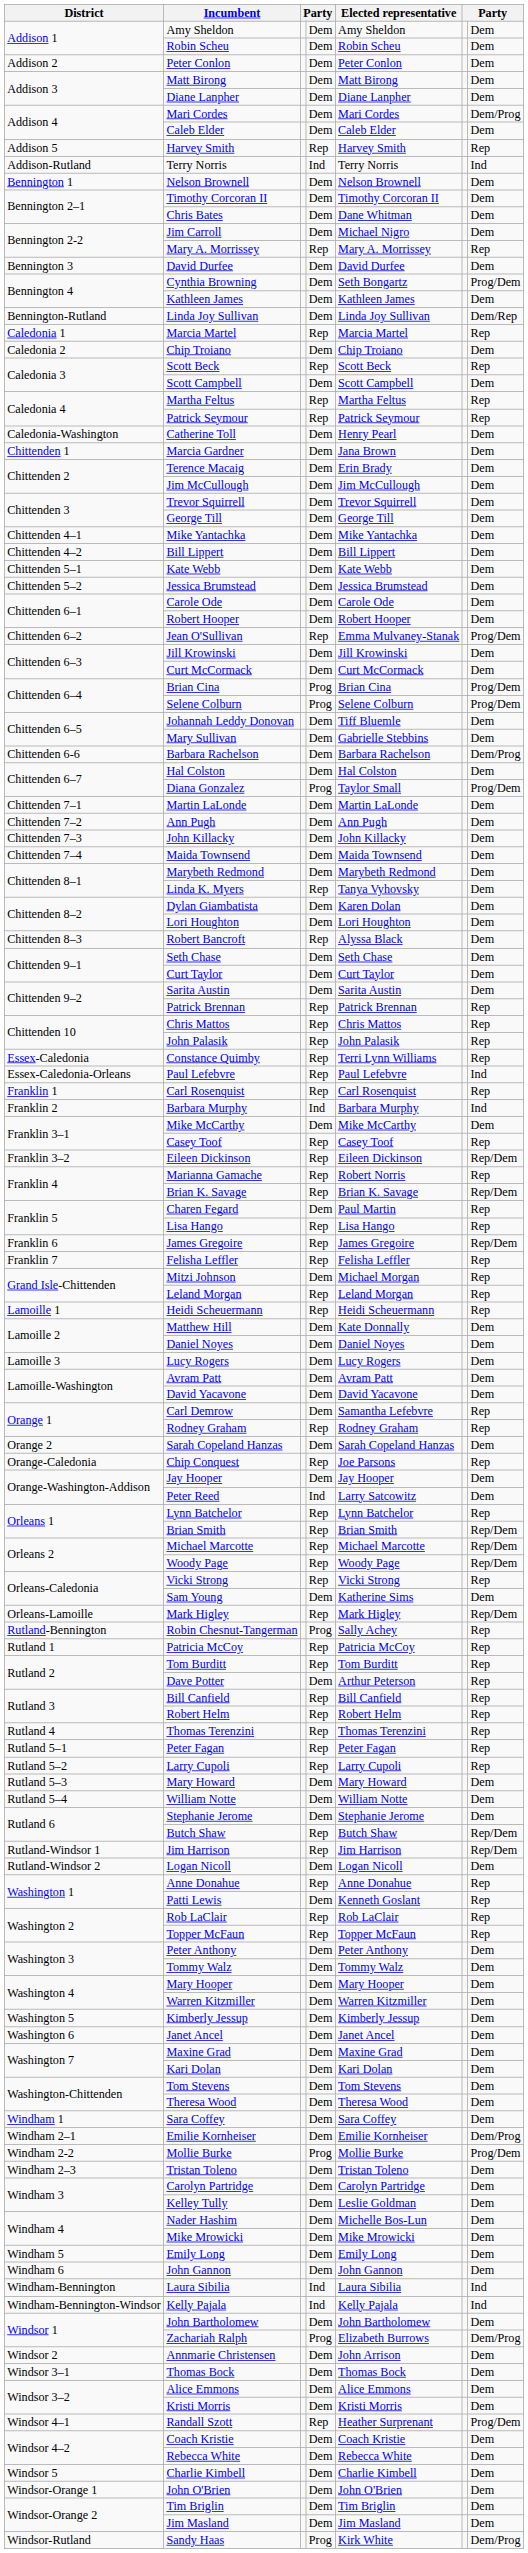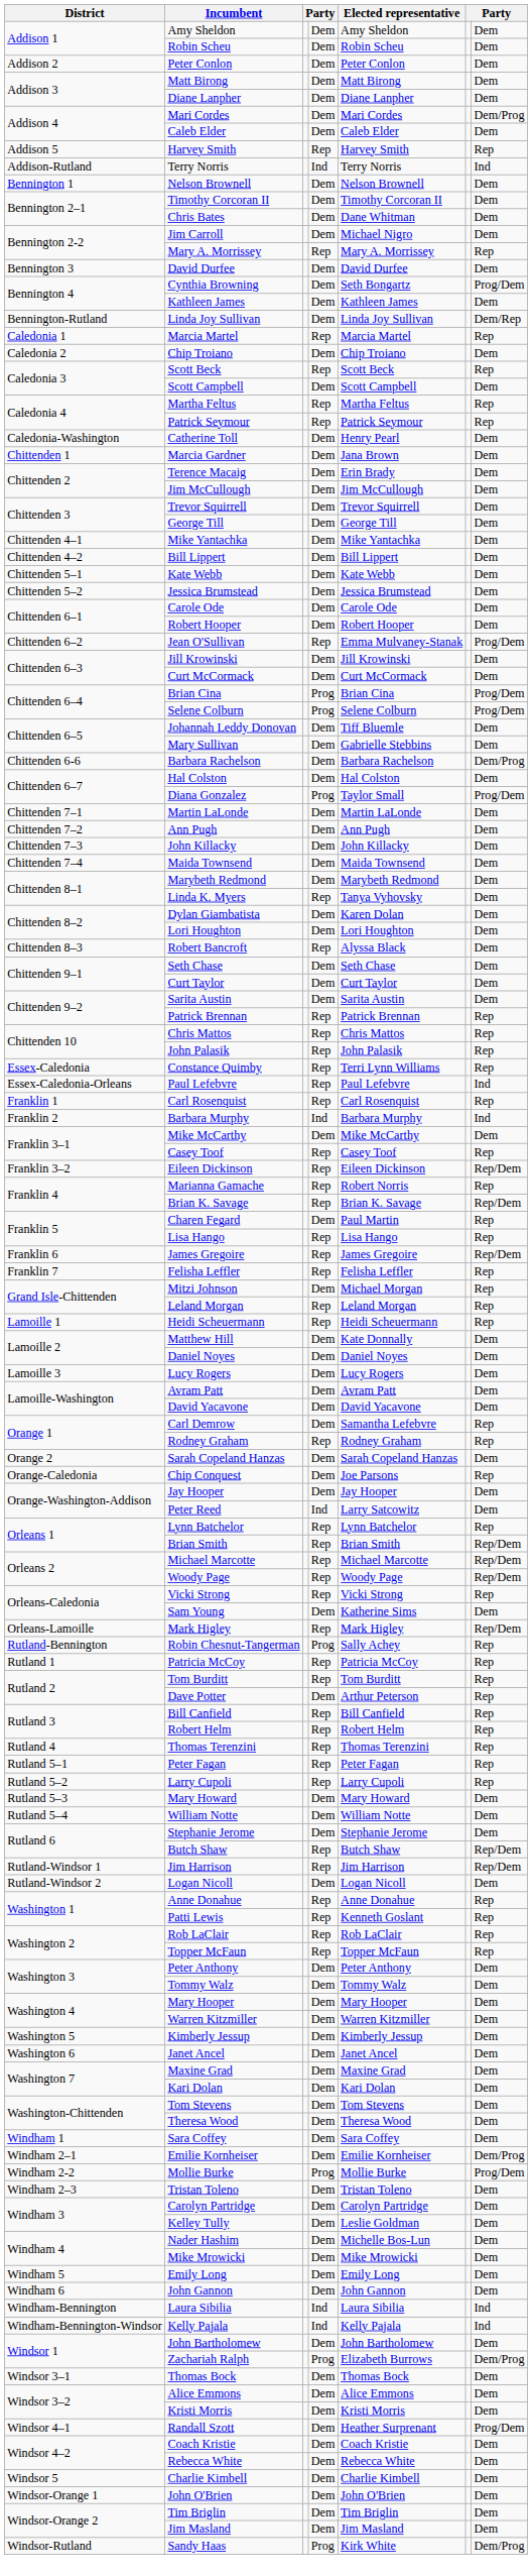Chip Conquest | column 4: Rep -> Dem
Patti Lewis | column 4: Dem -> Rep
- row: Windsor 2 | Annmarie Christensen | Dem | John Arrison | Dem
Randall Szott | column 4: Rep -> Dem
